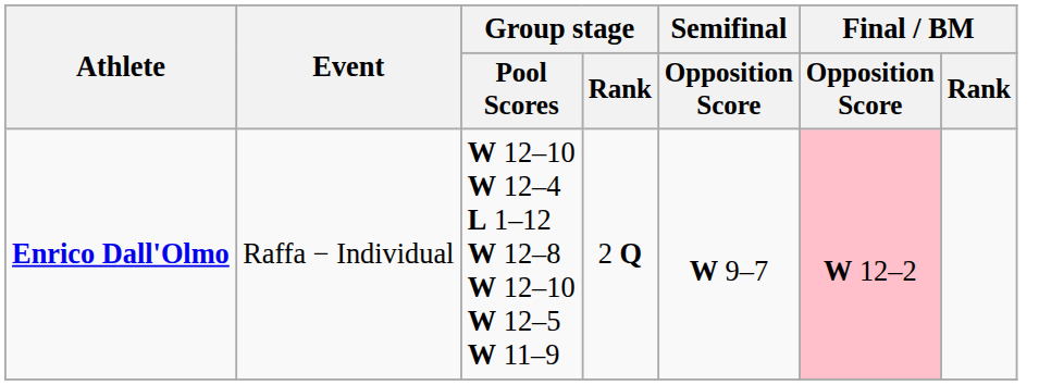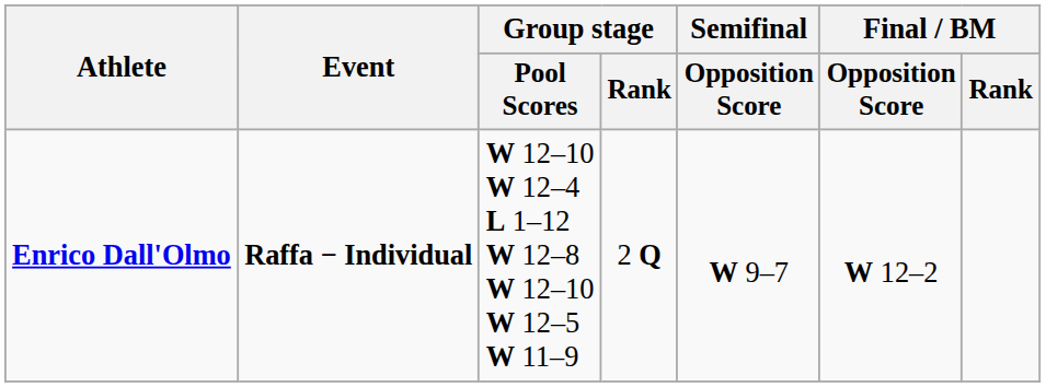Enrico Dall'Olmo | Event: normal -> bold
Enrico Dall'Olmo | Final / BM / Opposition Score: pink background -> no background
